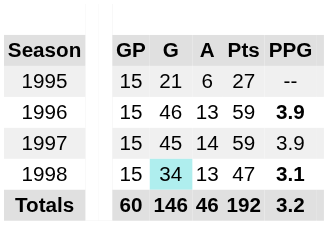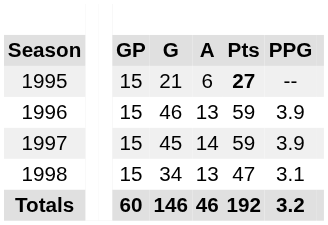1995 | Pts: normal -> bold
1996 | PPG: bold -> normal
1998 | G: paleturquoise background -> no background
1998 | PPG: bold -> normal
